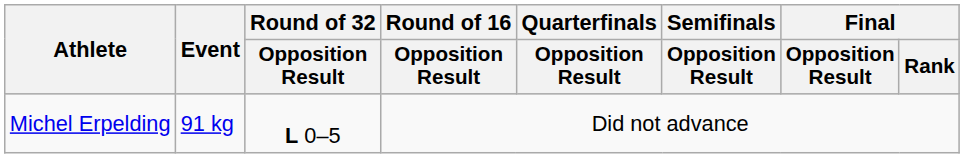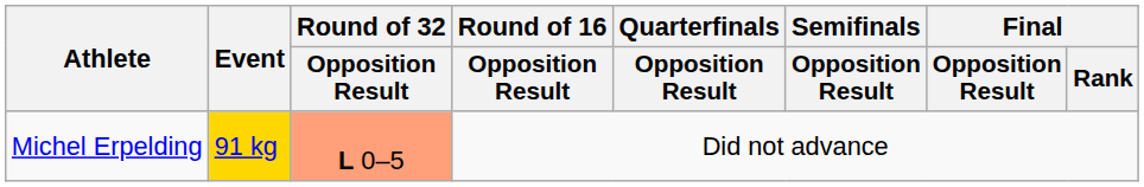Michel Erpelding | Event: no background -> gold background
Michel Erpelding | Round of 32 / Opposition Result: no background -> lightsalmon background
